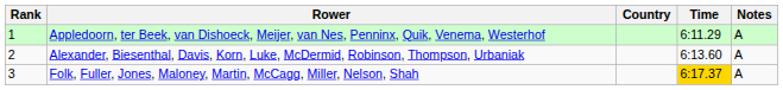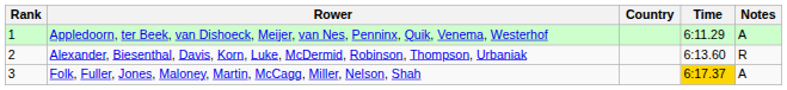row 3 | Notes: A -> R
